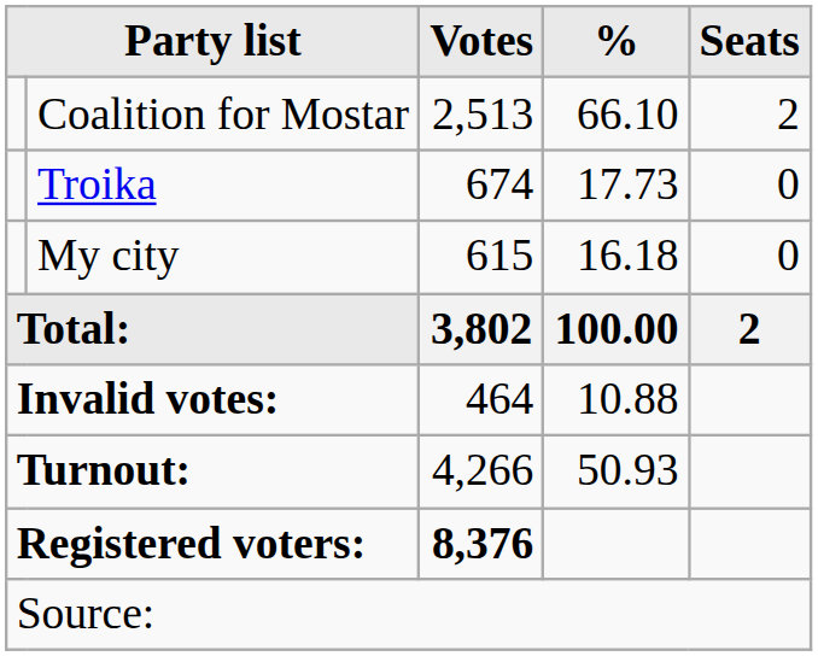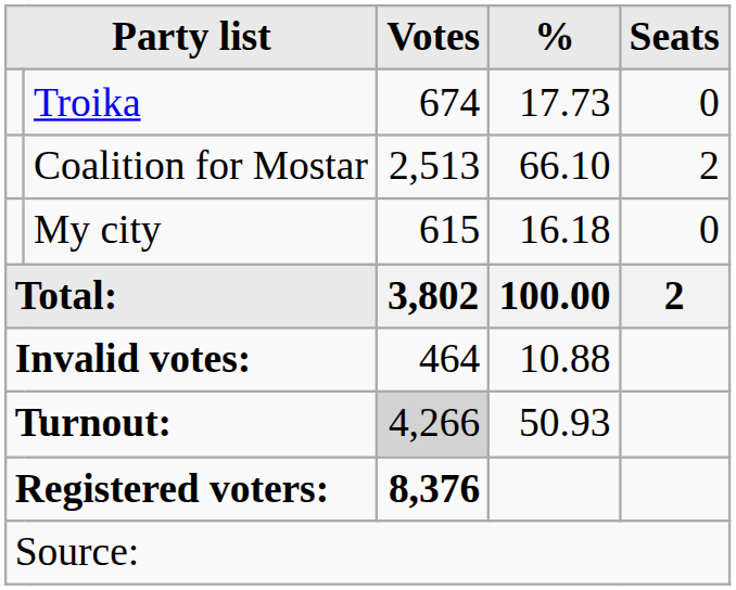rows swapped: Coalition for Mostar <-> Troika
Turnout: | Votes: no background -> lightgrey background
